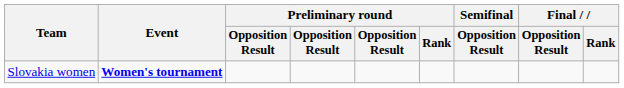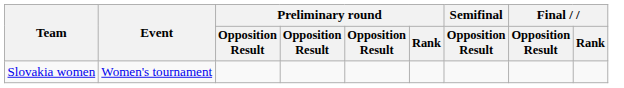Slovakia women | Event: bold -> normal
